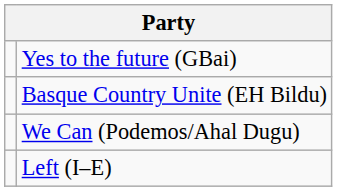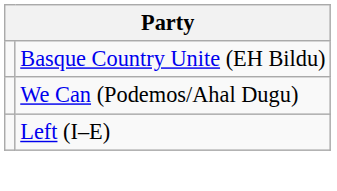- row: Yes to the future (GBai)
